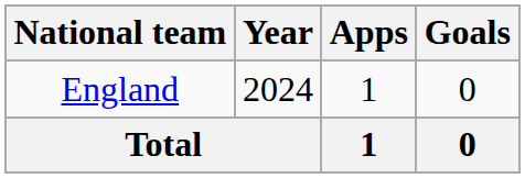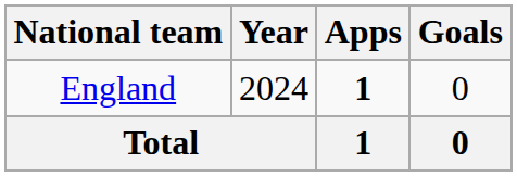England | Apps: normal -> bold
